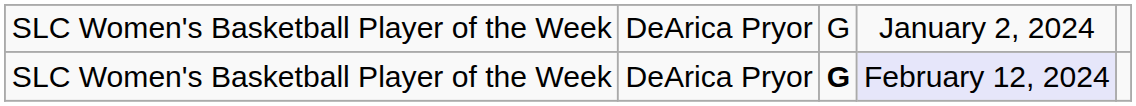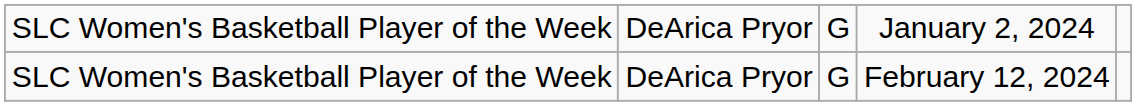row 2 | column 3: bold -> normal
row 2 | column 4: lavender background -> no background
